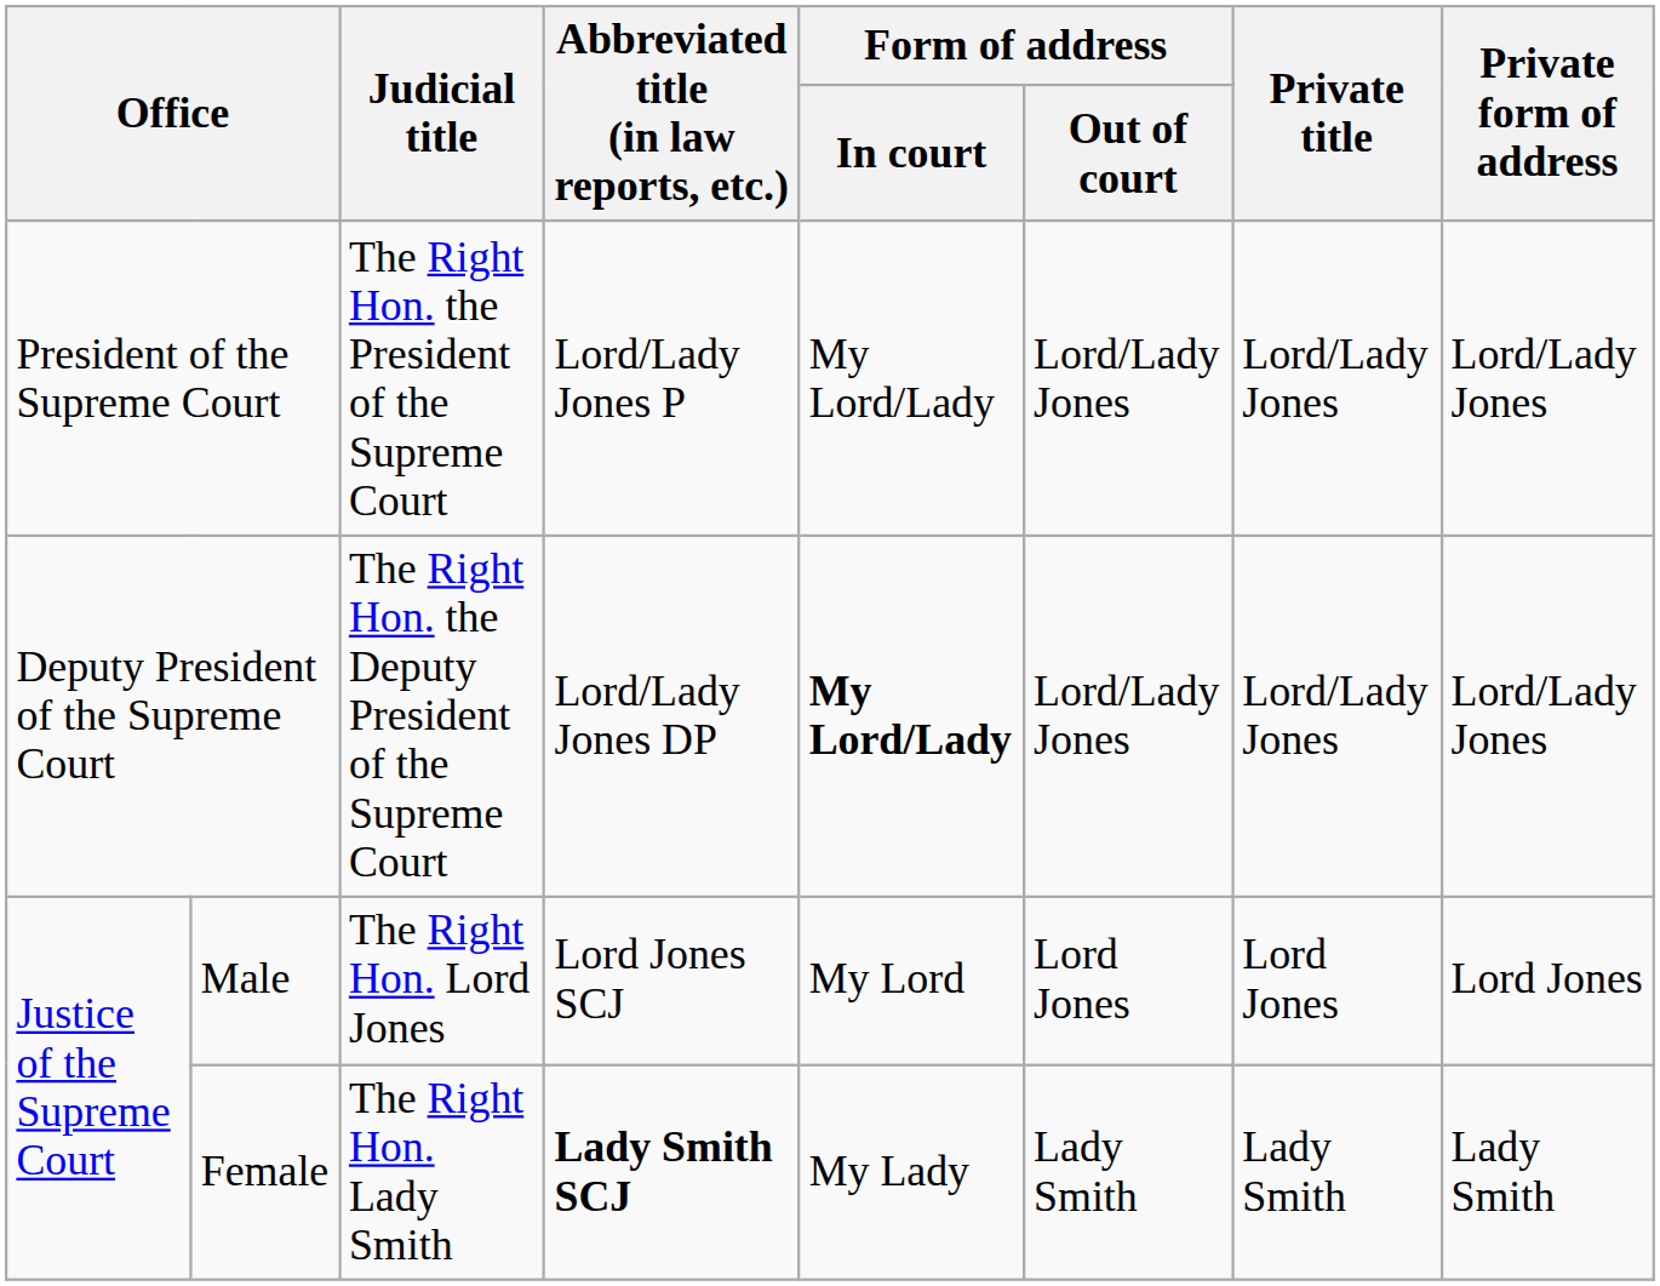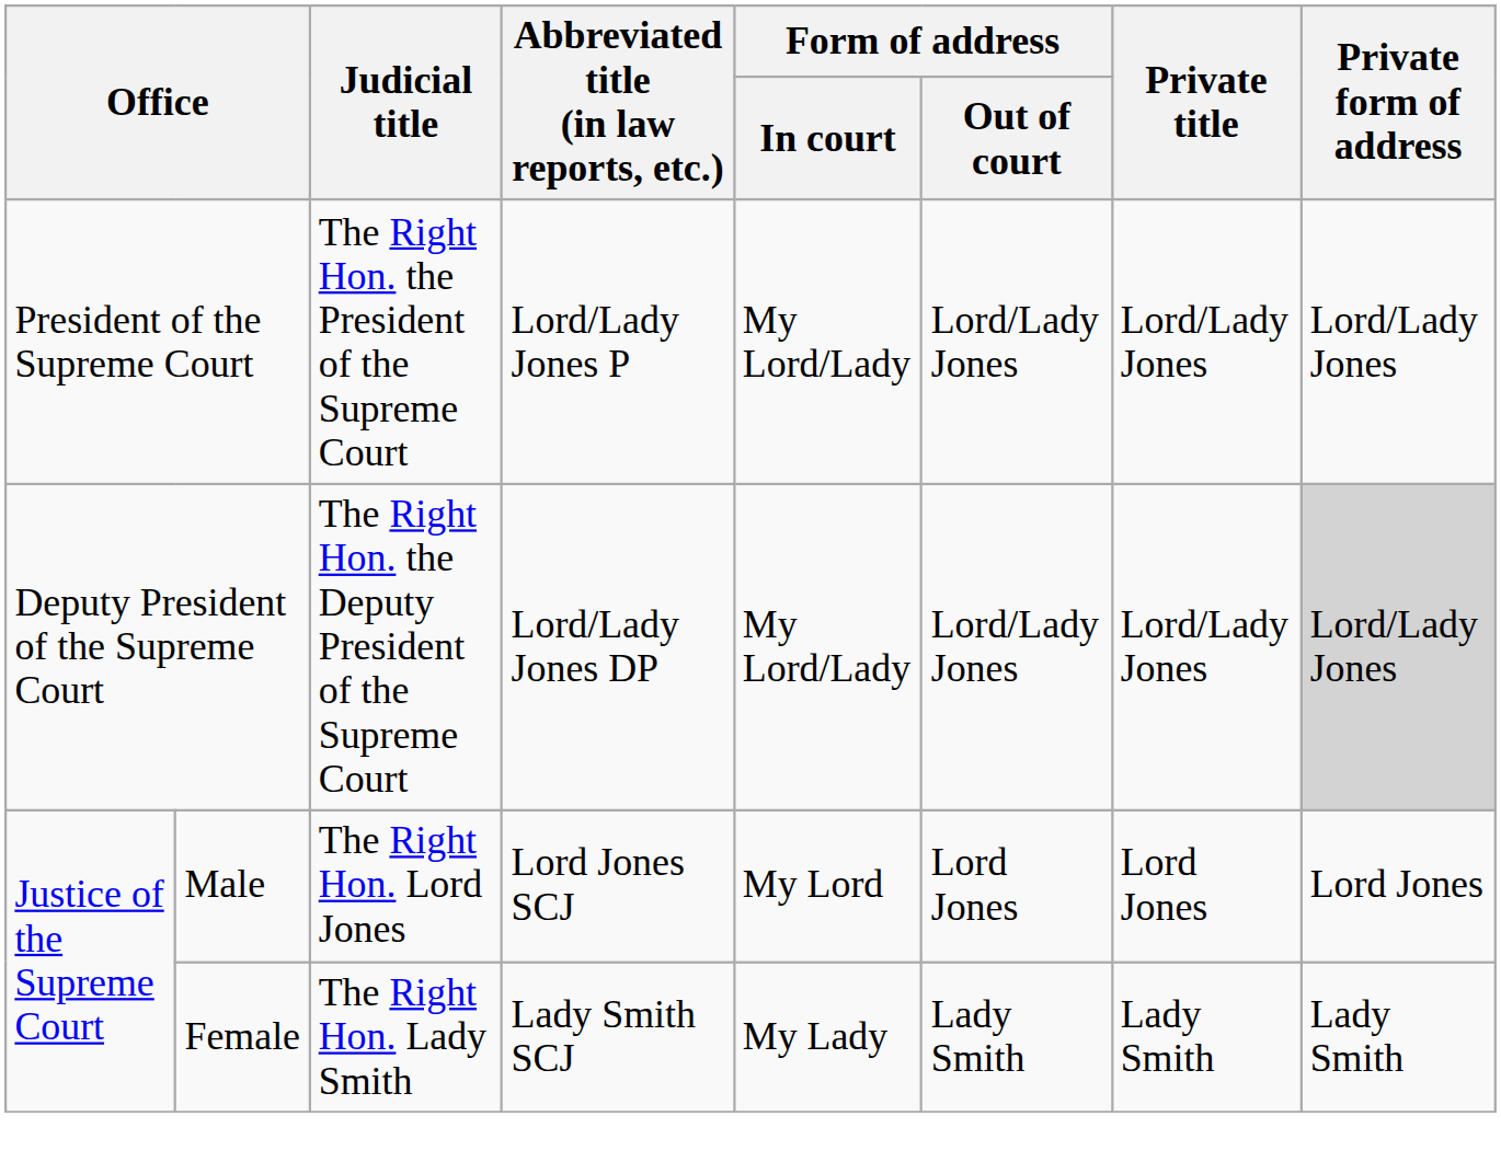Deputy President of the Supreme Court | Form of address / In court: bold -> normal
Deputy President of the Supreme Court | Private form of address: no background -> lightgrey background
Female | Abbreviated title (in law reports, etc.): bold -> normal
